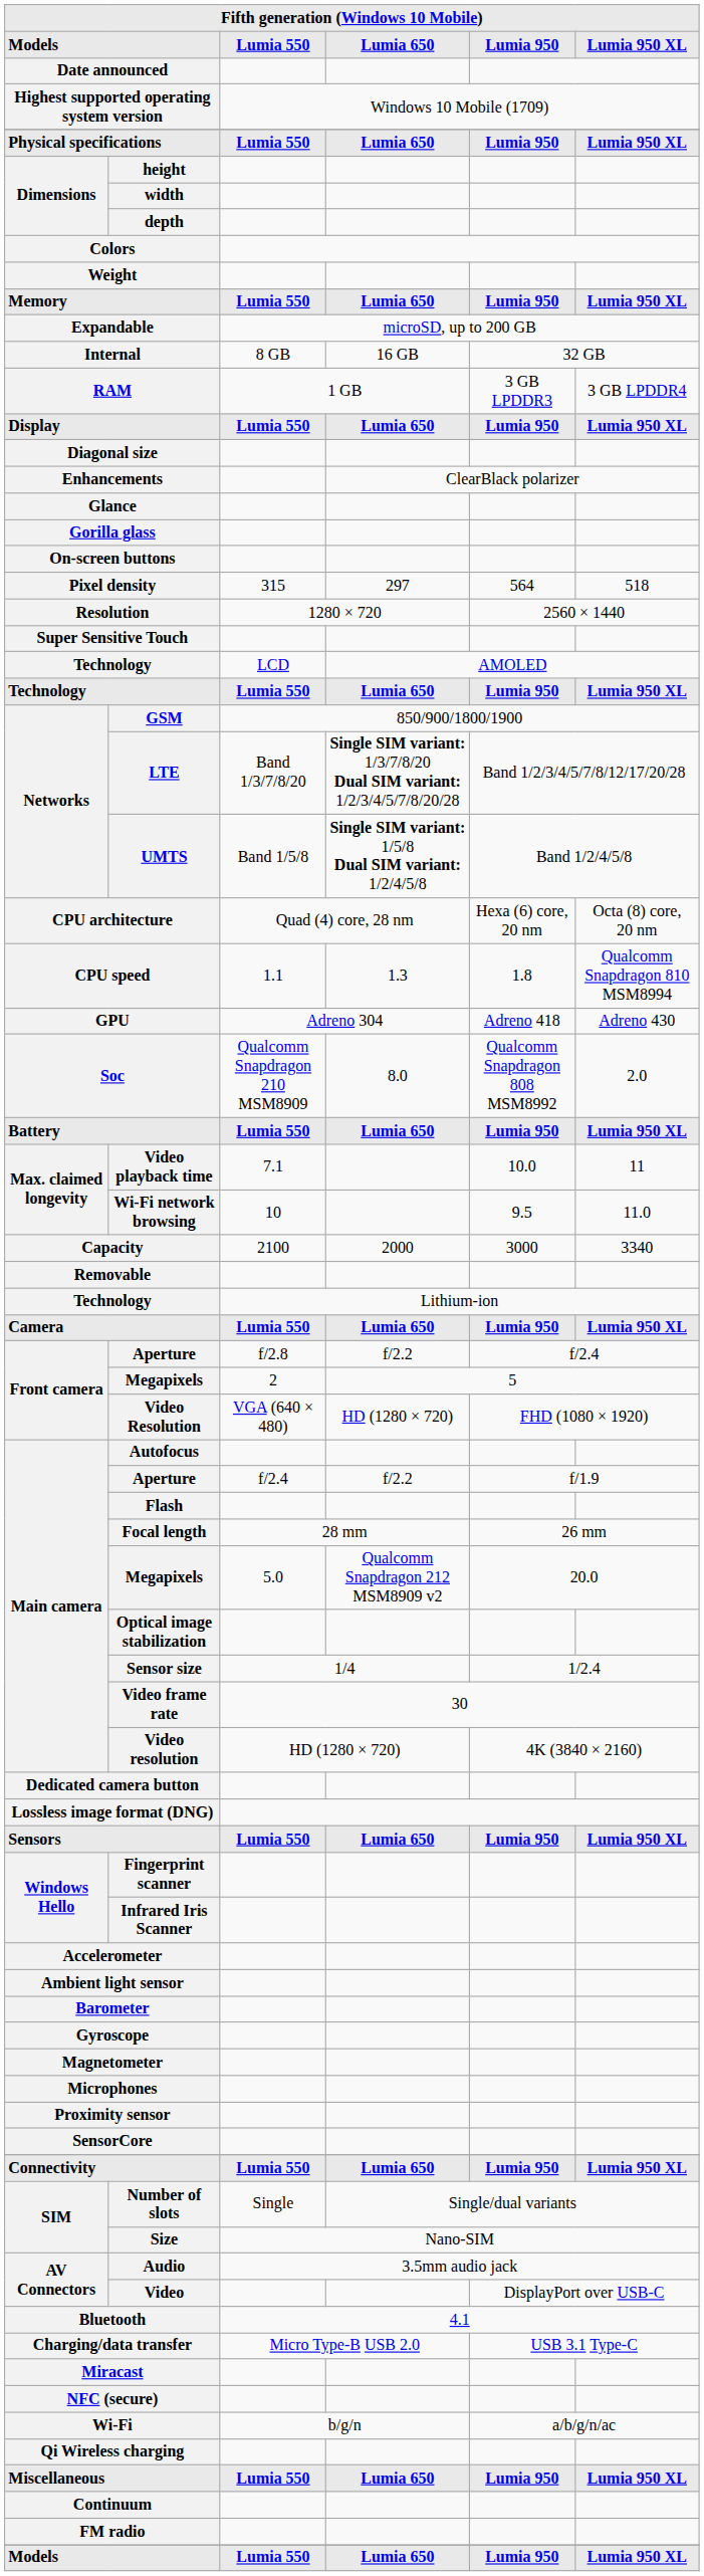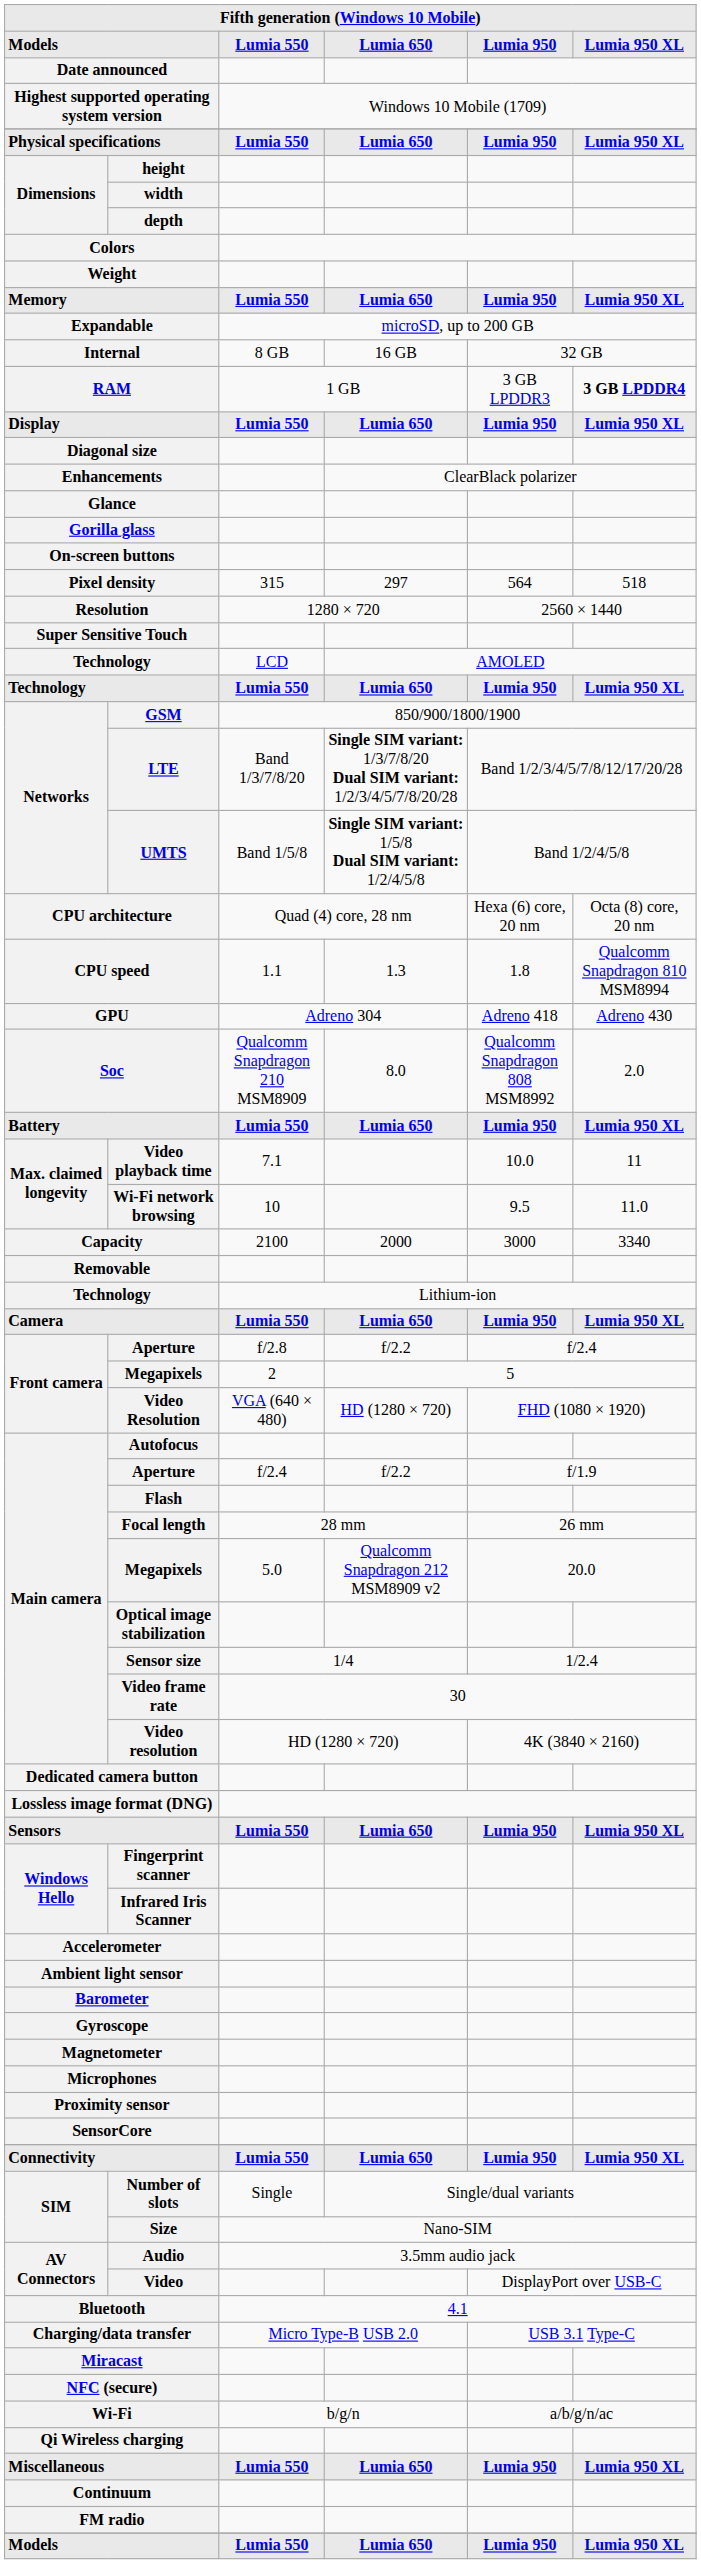RAM | Lumia 950 XL: normal -> bold
